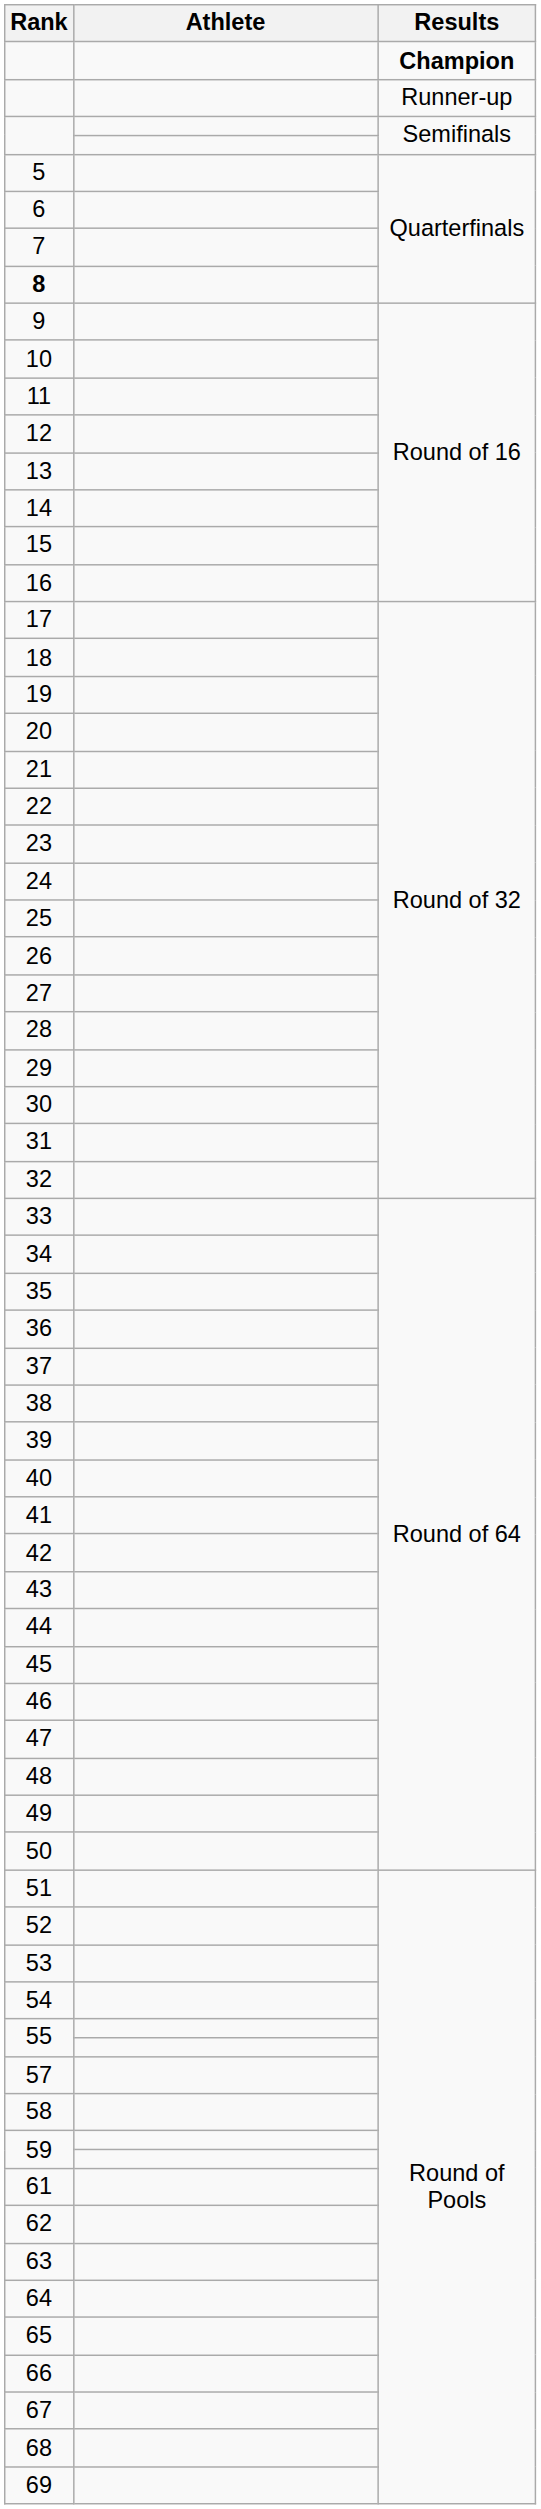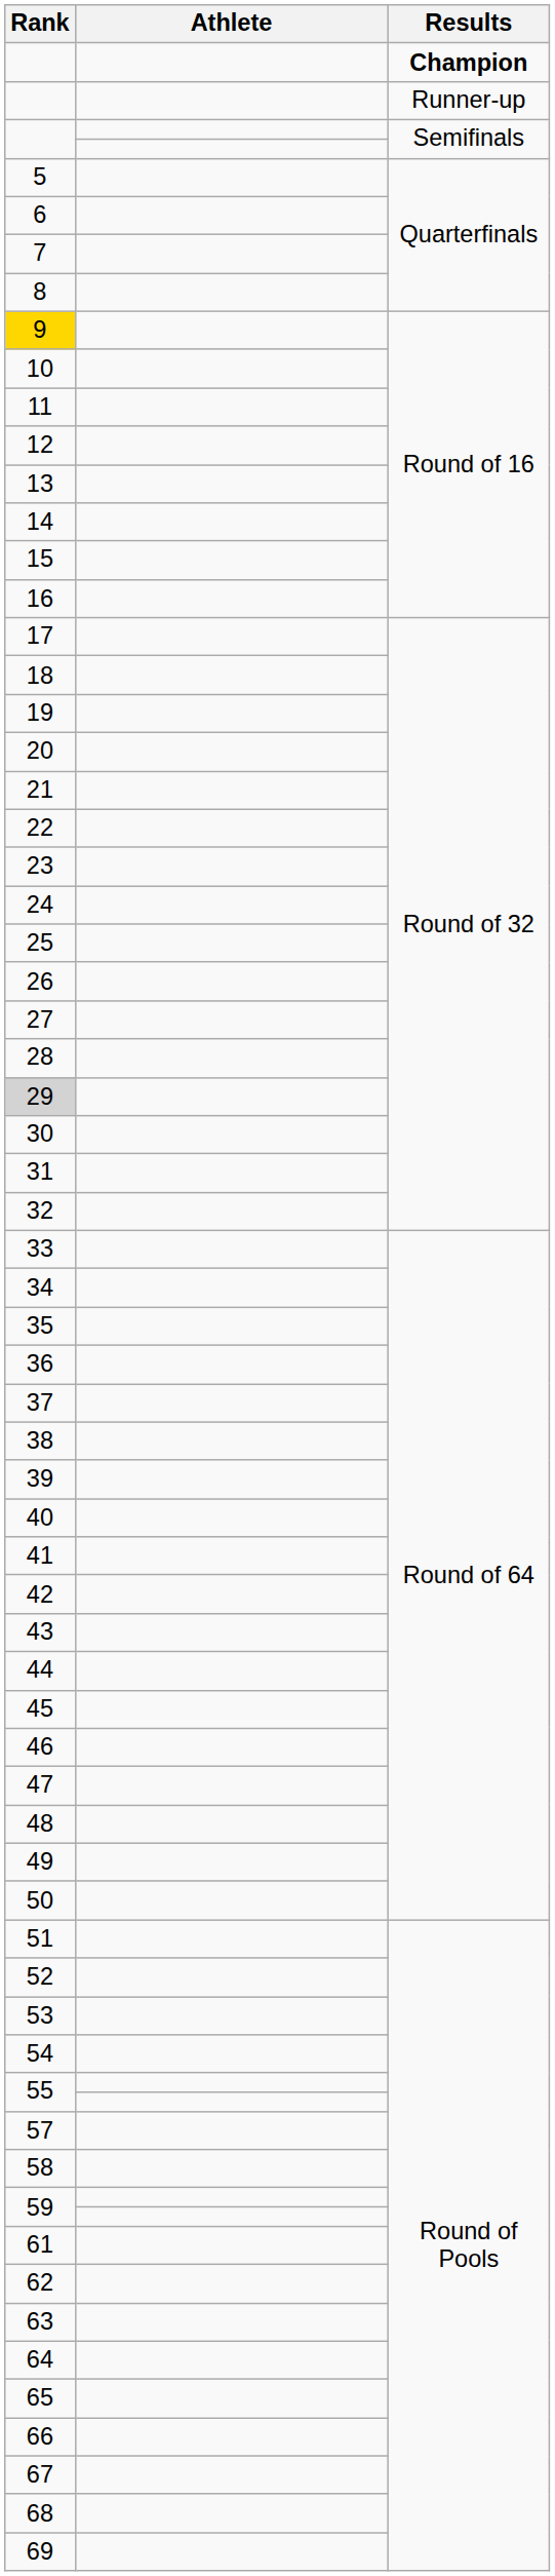8 | Rank: bold -> normal
9 | Rank: no background -> gold background
29 | Rank: no background -> lightgrey background
